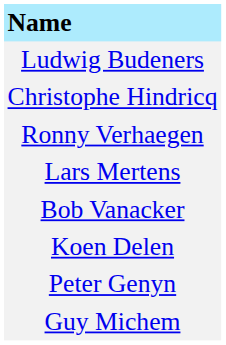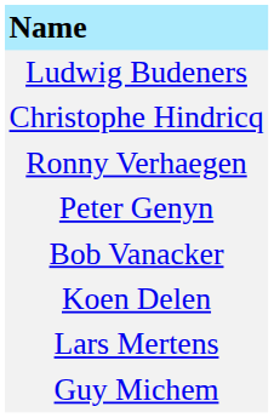row 5 | column 1: Lars Mertens -> Peter Genyn
row 8 | column 1: Peter Genyn -> Lars Mertens
